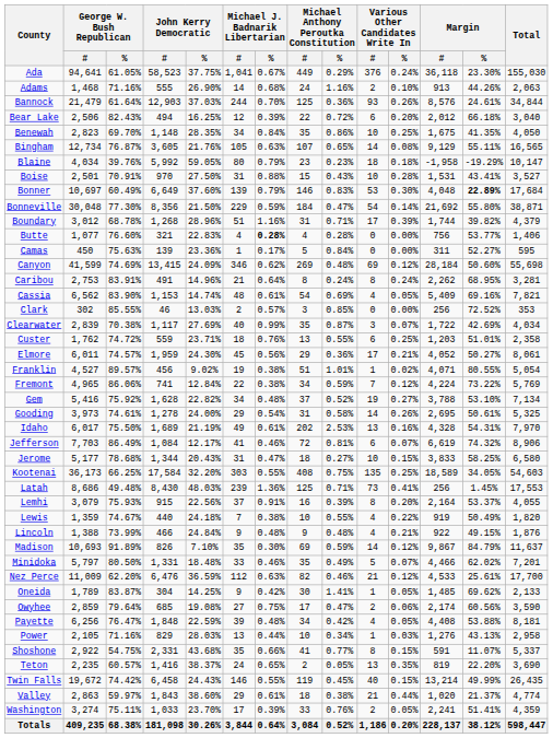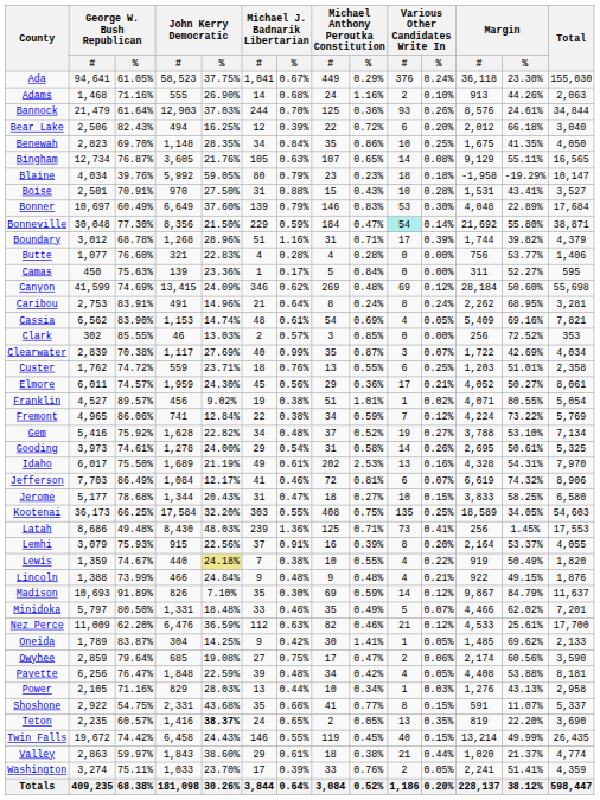Bonner | Margin / %: bold -> normal
Bonneville | Various Other Candidates Write In / #: no background -> paleturquoise background
Butte | Michael J. Badnarik Libertarian / %: bold -> normal
Lewis | John Kerry Democratic / %: no background -> khaki background
Teton | John Kerry Democratic / %: normal -> bold
